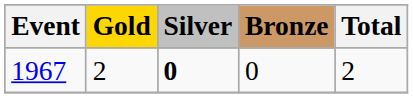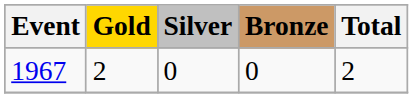1967 | Silver: bold -> normal
